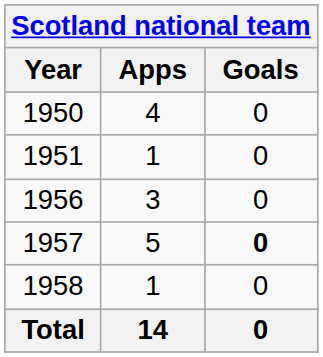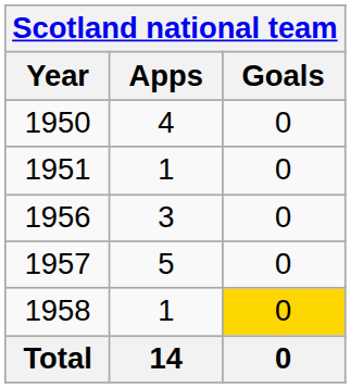1957 | Goals: bold -> normal
1958 | Goals: no background -> gold background
